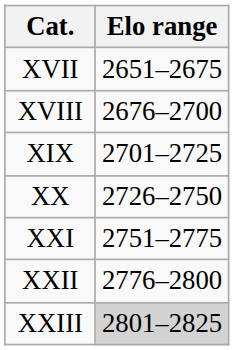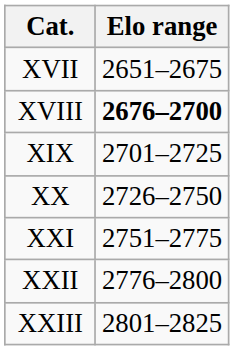XVIII | Elo range: normal -> bold
XXIII | Elo range: lightgrey background -> no background
